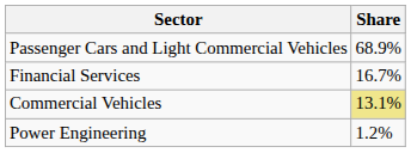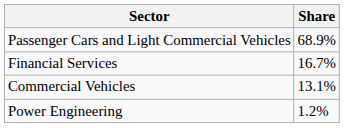Commercial Vehicles | Share: khaki background -> no background
